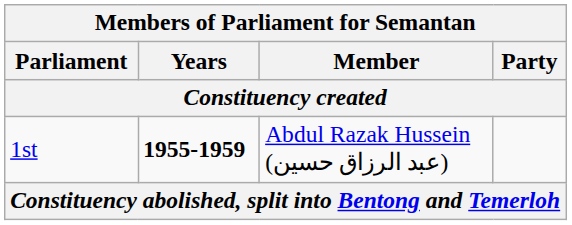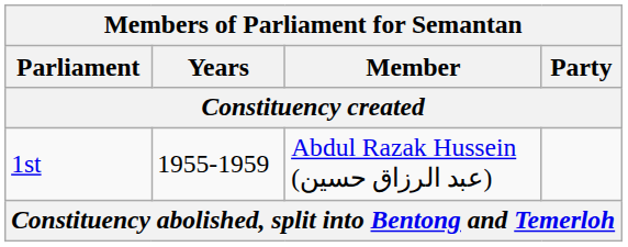1st | Years: bold -> normal
